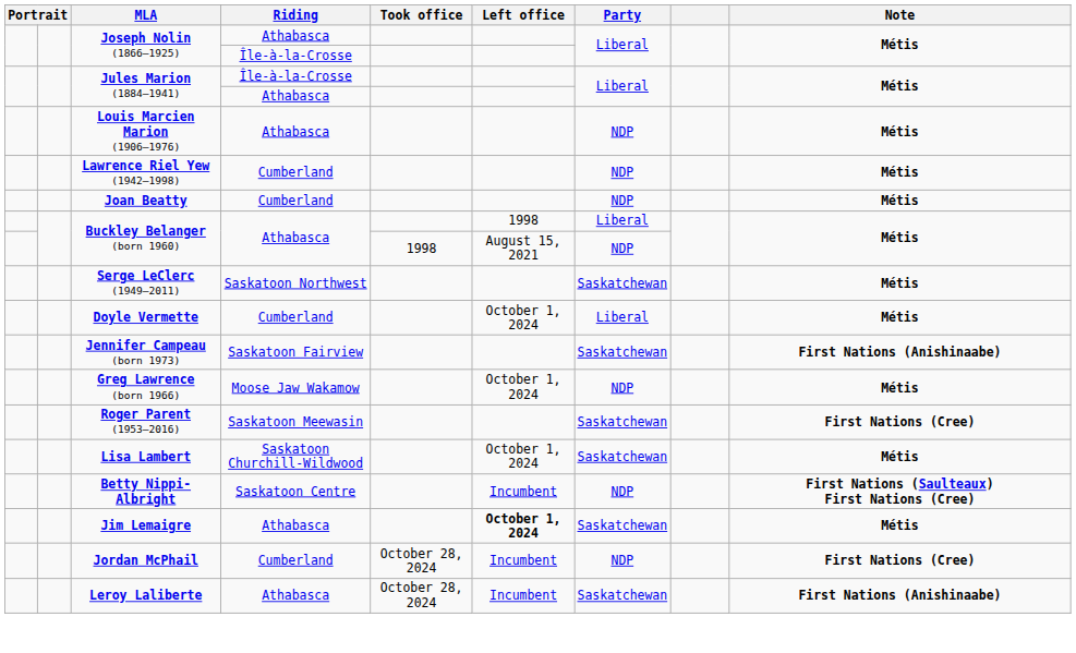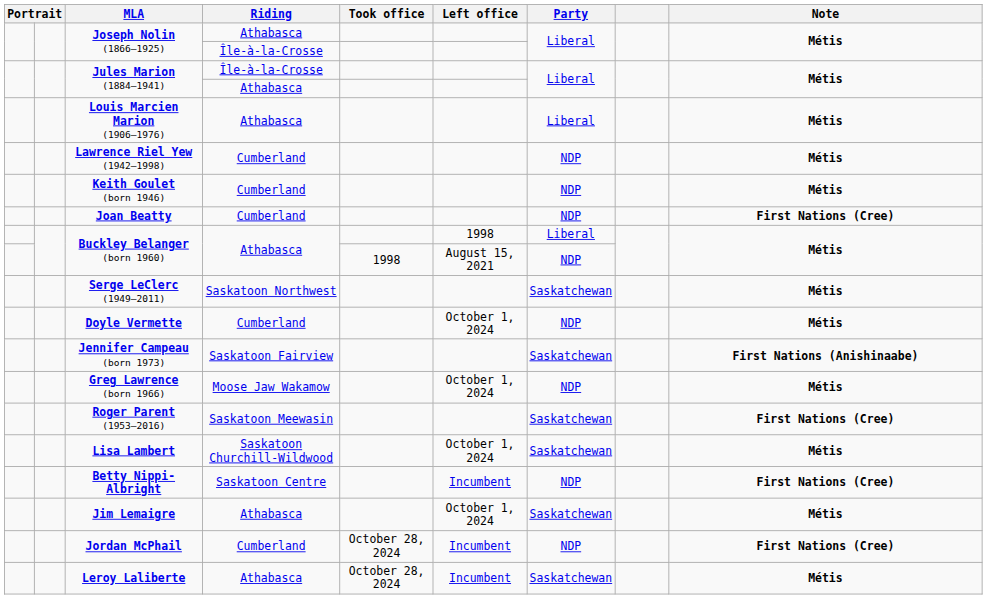Louis Marcien Marion (1906–1976) | Party: NDP -> Liberal
+ row: Keith Goulet (born 1946) | Cumberland | NDP | Métis
Joan Beatty | Note: Métis -> First Nations (Cree)
Doyle Vermette | Party: Liberal -> NDP
Betty Nippi-Albright | Note: First Nations (Saulteaux) First Nations (Cree) -> First Nations (Cree)
Jim Lemaigre | Left office: bold -> normal
Leroy Laliberte | Note: First Nations (Anishinaabe) -> Métis
